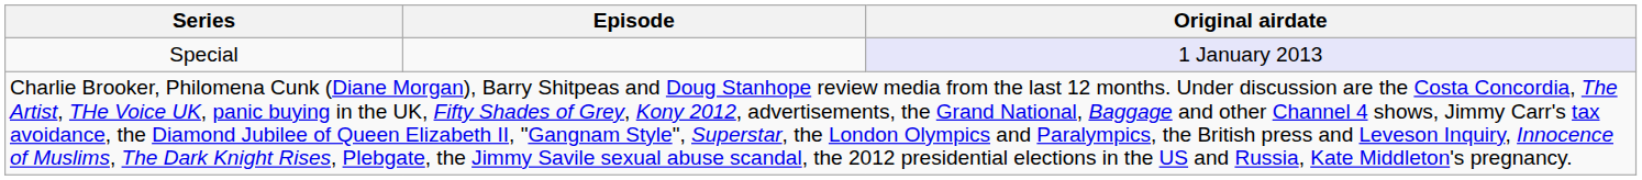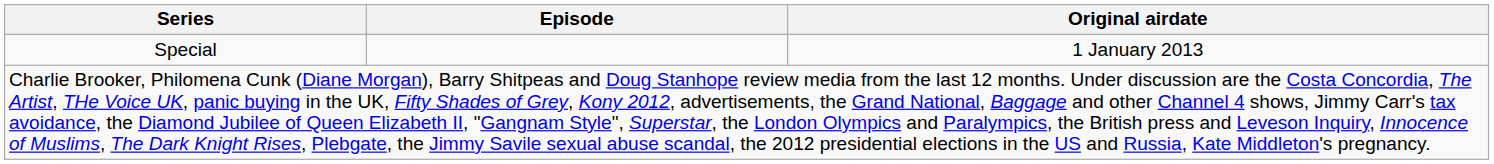Special | Original airdate: lavender background -> no background
